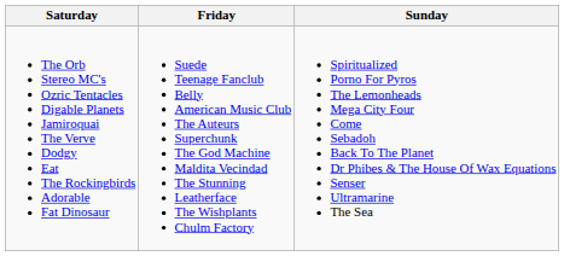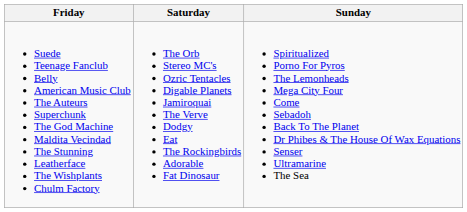columns swapped: Friday <-> Saturday
